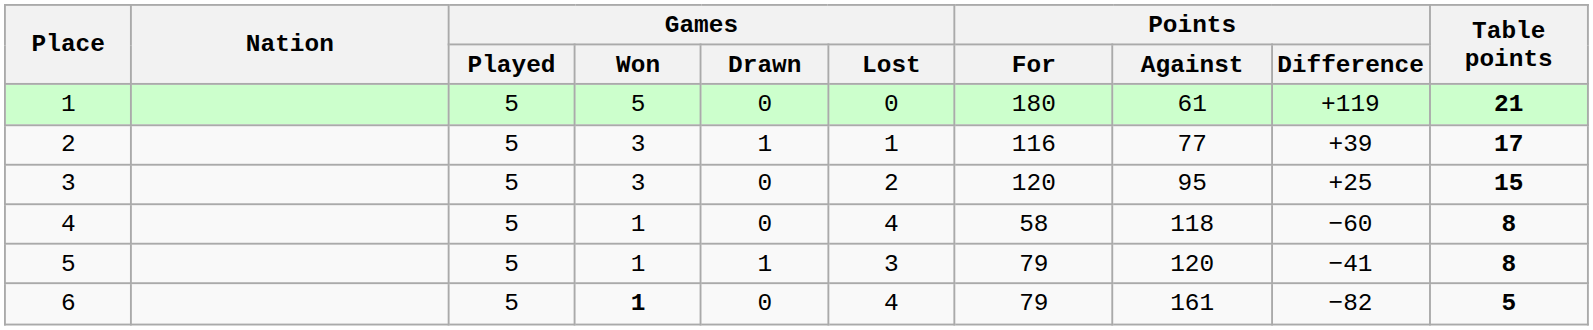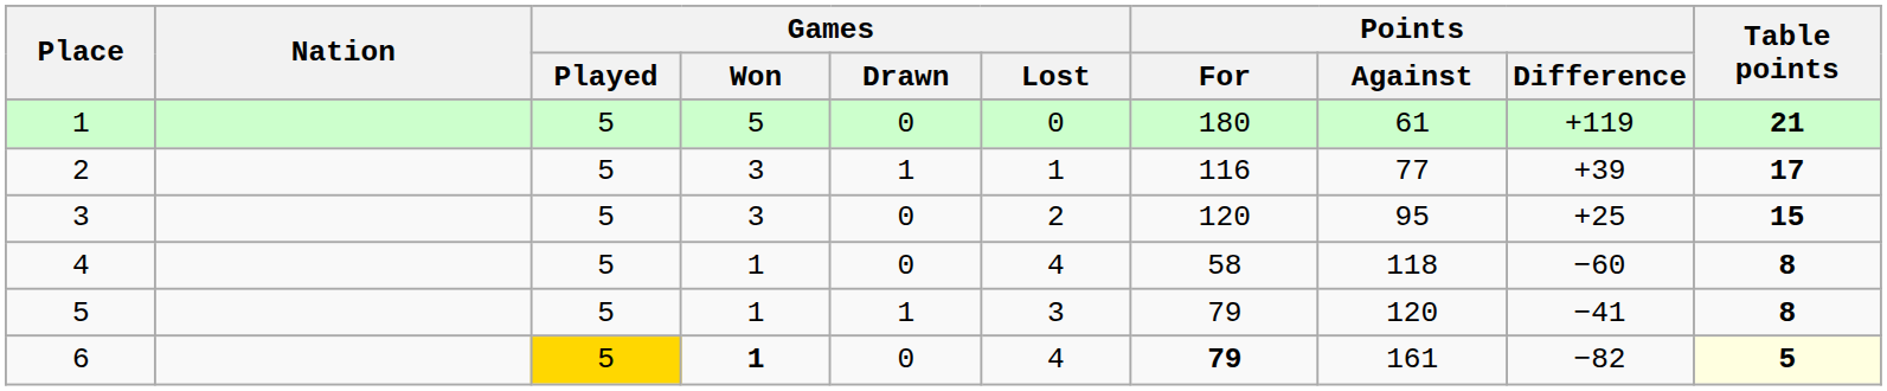6 | Games / Played: no background -> gold background
6 | Points / For: normal -> bold
6 | Table points: no background -> lightyellow background
